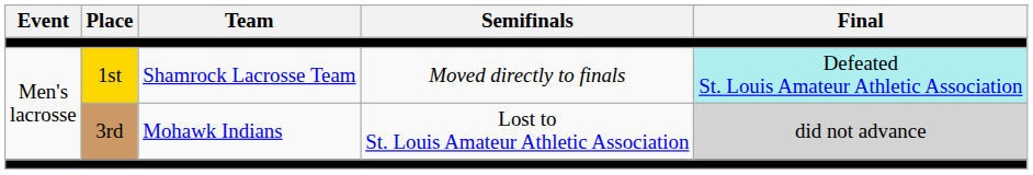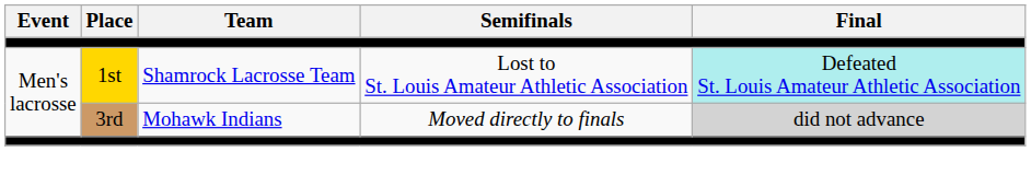1st | Semifinals: Moved directly to finals -> Lost to St. Louis Amateur Athletic Association
3rd | Semifinals: Lost to St. Louis Amateur Athletic Association -> Moved directly to finals
